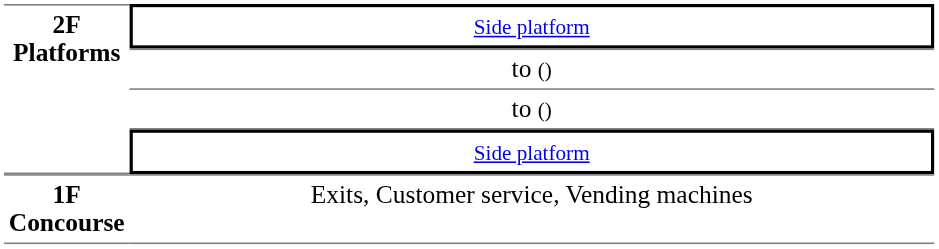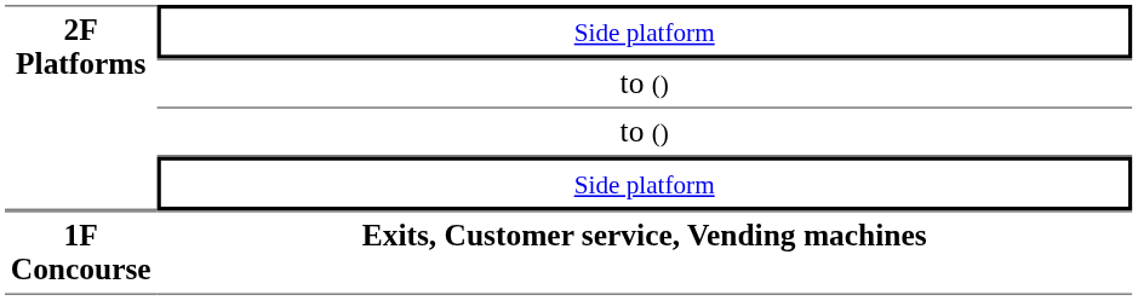Exits, Customer service, Vending machines | column 2: normal -> bold
